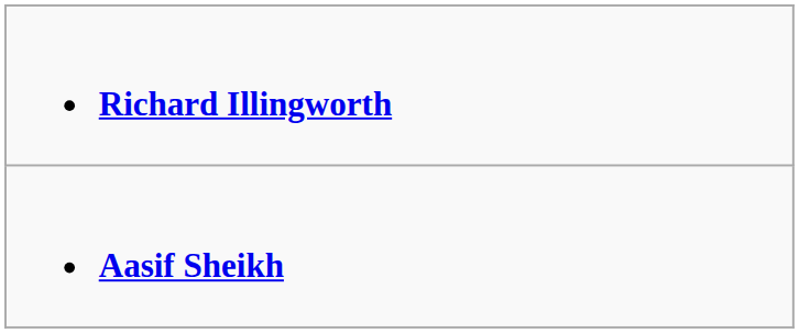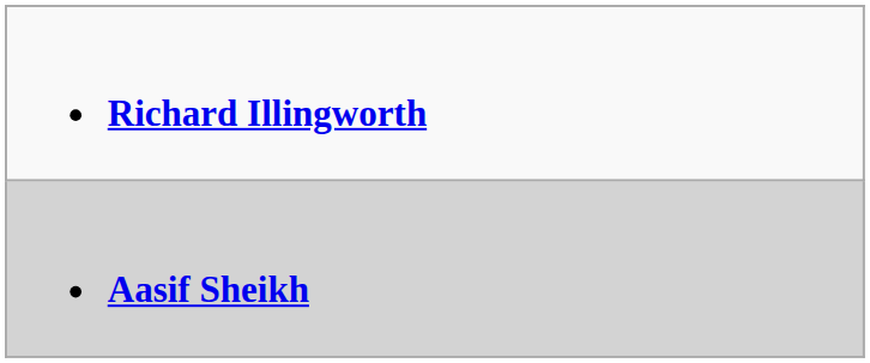row 2 | column 1: no background -> lightgrey background
